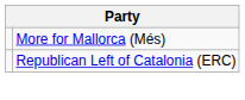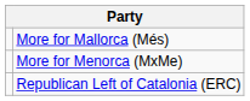+ row: More for Menorca (MxMe)
